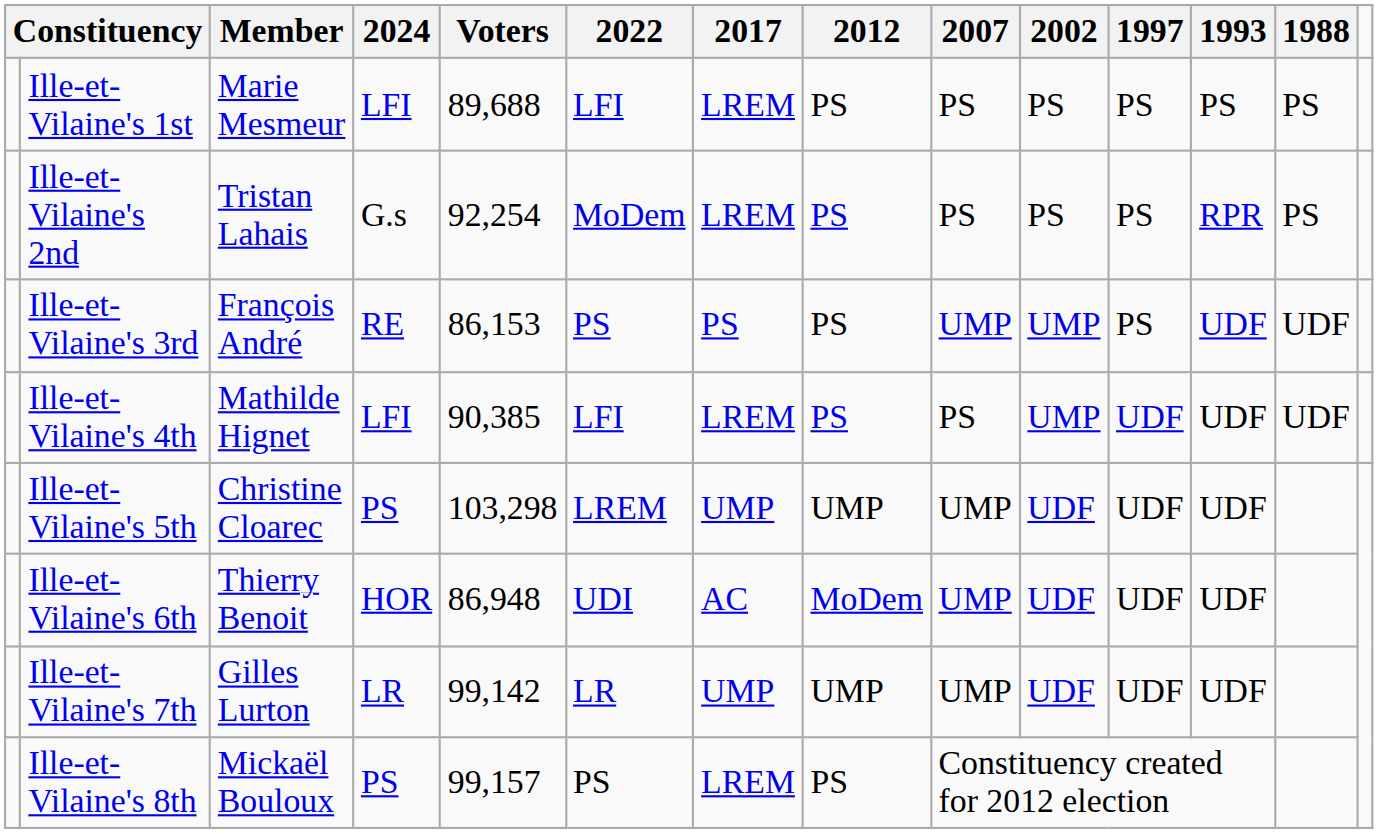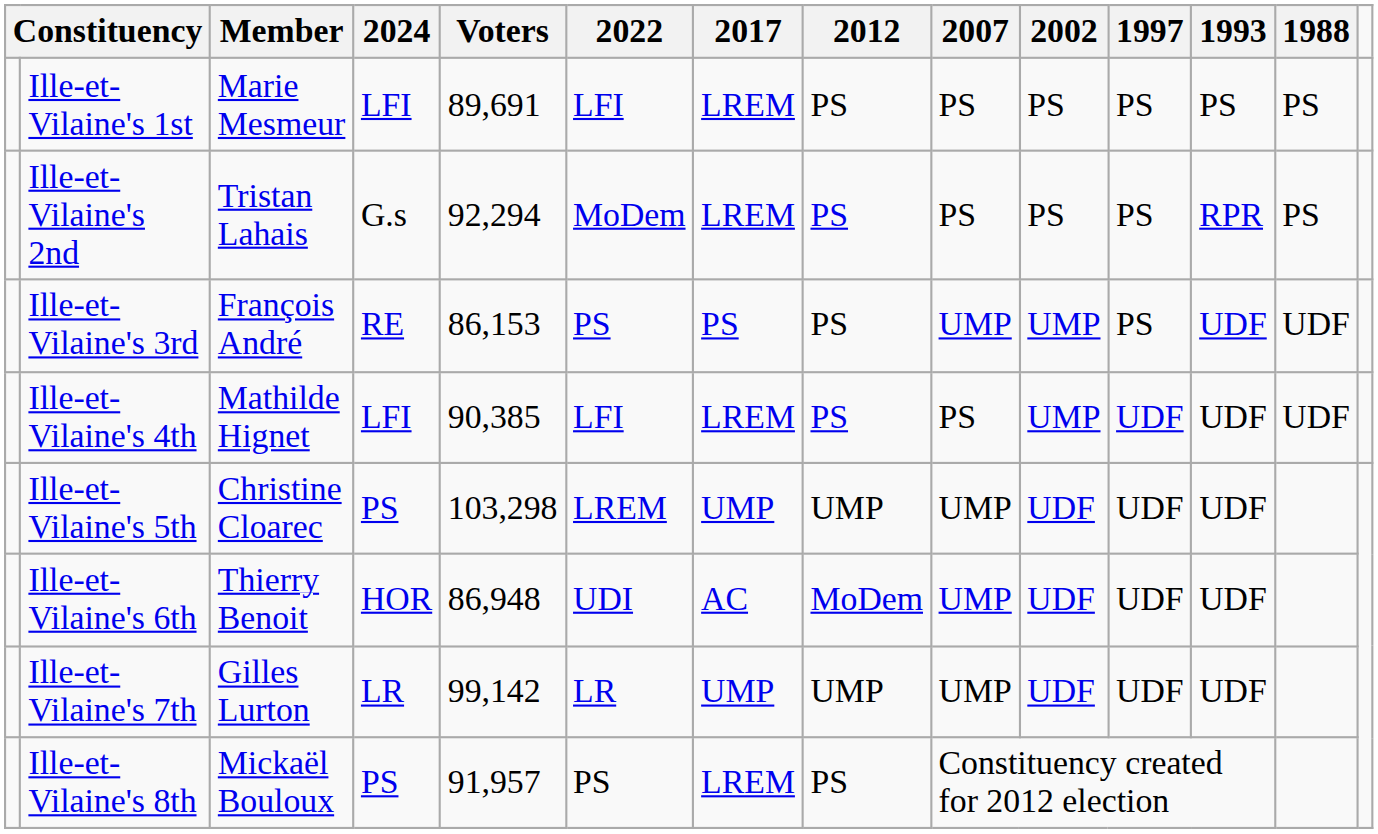Ille-et-Vilaine's 1st | Voters: 89,688 -> 89,691
Ille-et-Vilaine's 2nd | Voters: 92,254 -> 92,294
Ille-et-Vilaine's 8th | Voters: 99,157 -> 91,957
